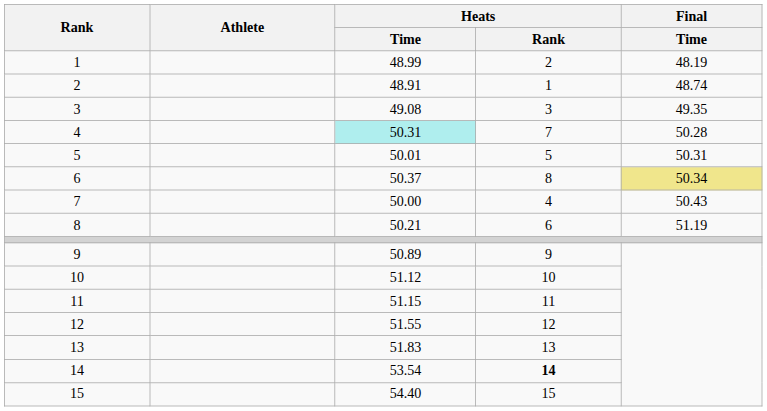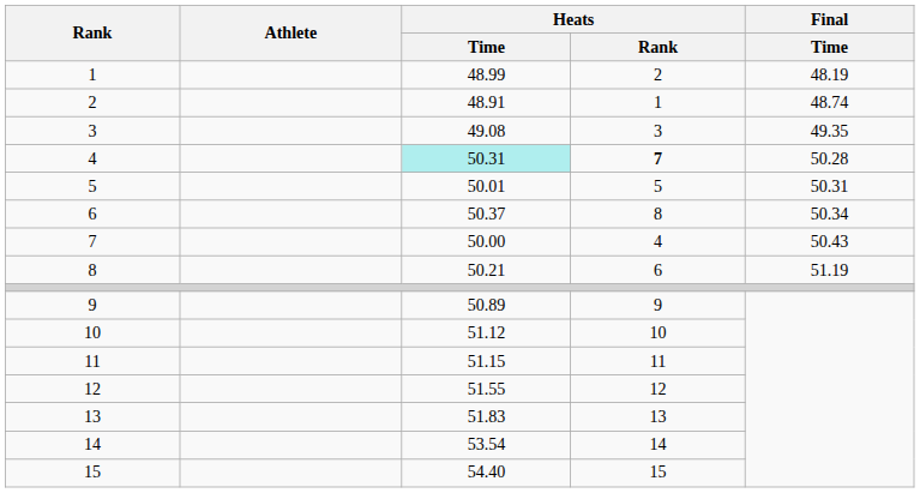row 6 | Heats / Rank: normal -> bold
row 8 | Final / Time: khaki background -> no background
row 17 | Heats / Rank: bold -> normal
